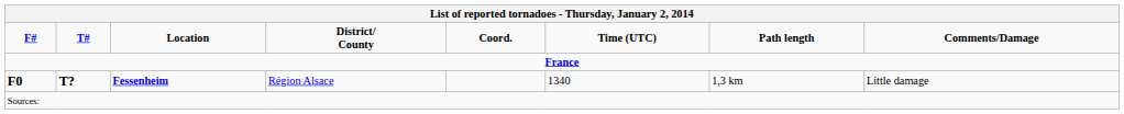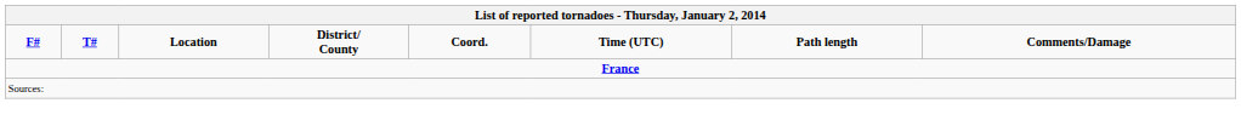- row: F0 | T? | Fessenheim | Région Alsace | 1340 | 1,3 km | Little damage
